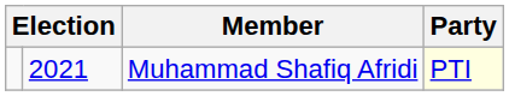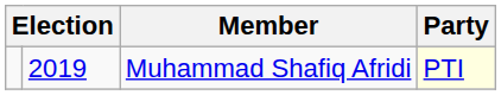Muhammad Shafiq Afridi | column 2: 2021 -> 2019
